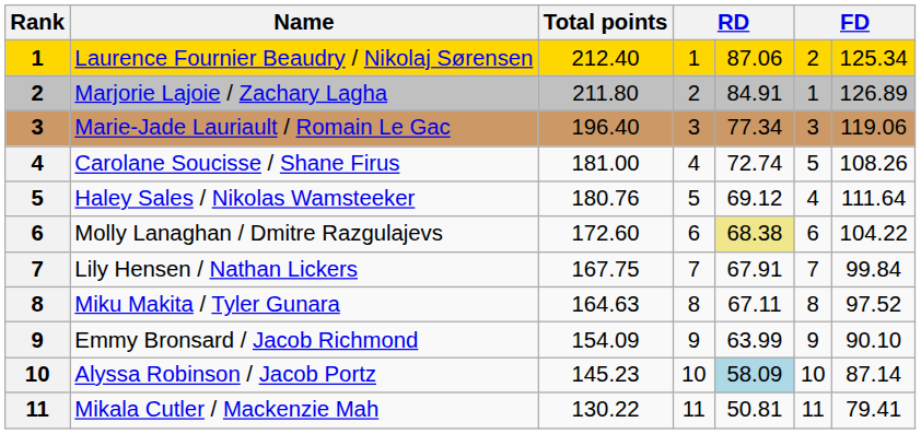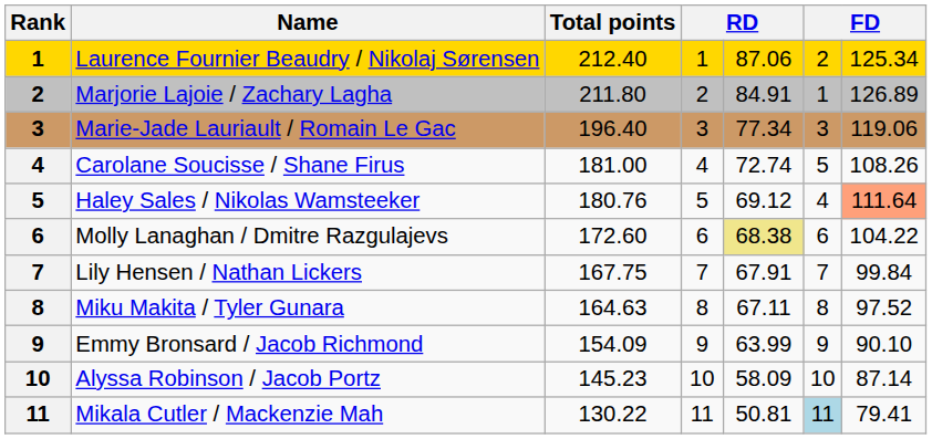Haley Sales / Nikolas Wamsteeker | column 7: no background -> lightsalmon background
Alyssa Robinson / Jacob Portz | column 5: lightblue background -> no background
Mikala Cutler / Mackenzie Mah | column 6: no background -> lightblue background
